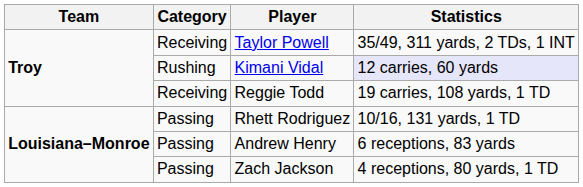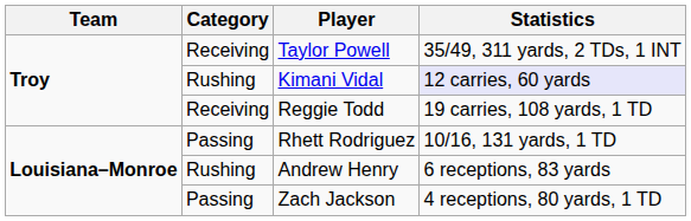Andrew Henry | Category: Passing -> Rushing
